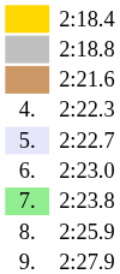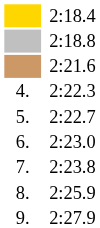2:22.7 | column 1: lavender background -> no background
2:23.8 | column 1: lightgreen background -> no background
